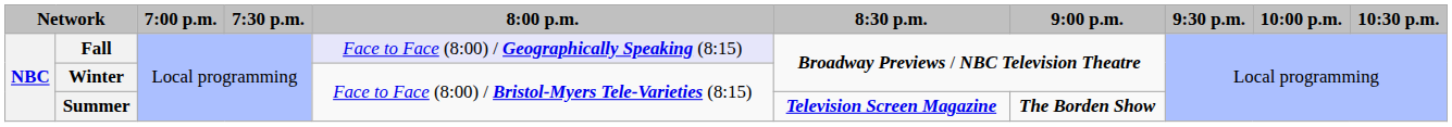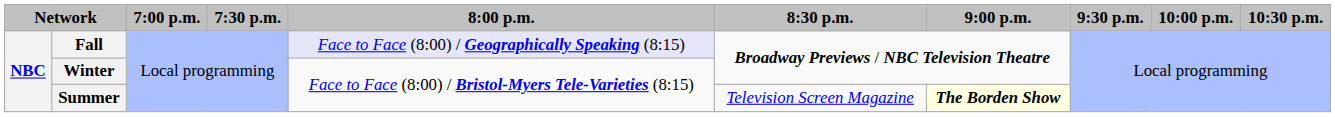Summer | 8:30 p.m.: bold -> normal
Summer | 9:00 p.m.: no background -> lightyellow background
